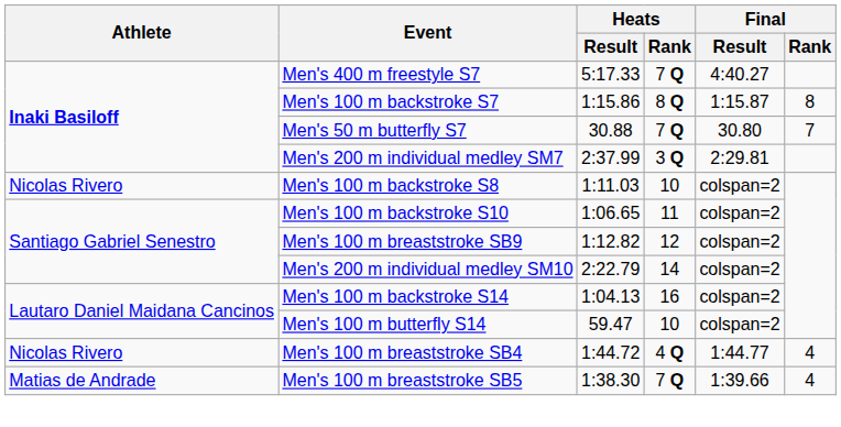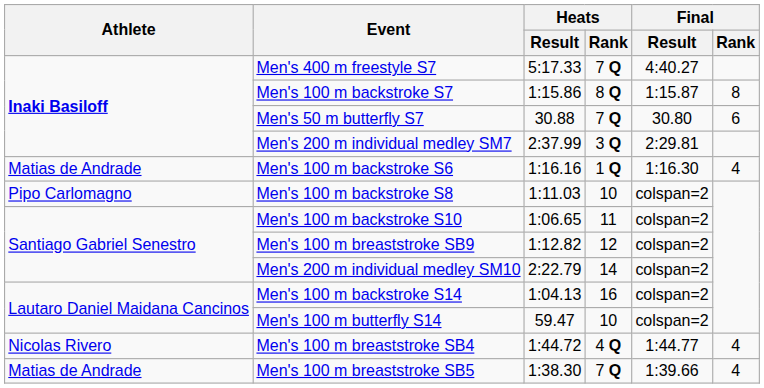Men's 50 m butterfly S7 | Final / Rank: 7 -> 6
+ row: Matias de Andrade | Men's 100 m backstroke S6 | 1:16.16 | 1 Q | 1:16.30 | 4
Men's 100 m backstroke S8 | Athlete: Nicolas Rivero -> Pipo Carlomagno
